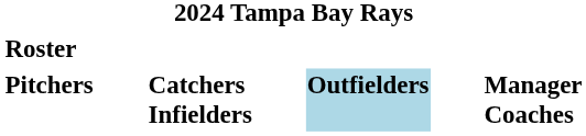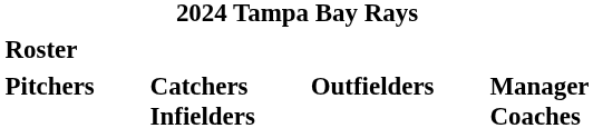Pitchers | column 3: lightblue background -> no background
